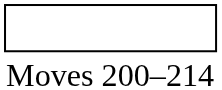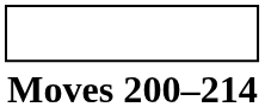row 1 | column 1: normal -> bold
